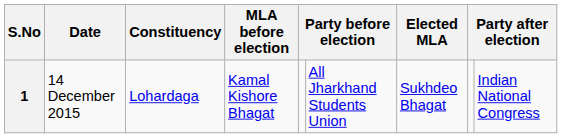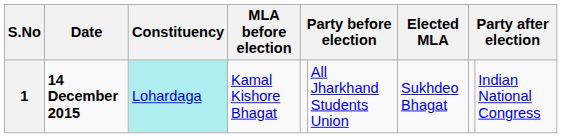1 | Date: normal -> bold
1 | Constituency: no background -> paleturquoise background
